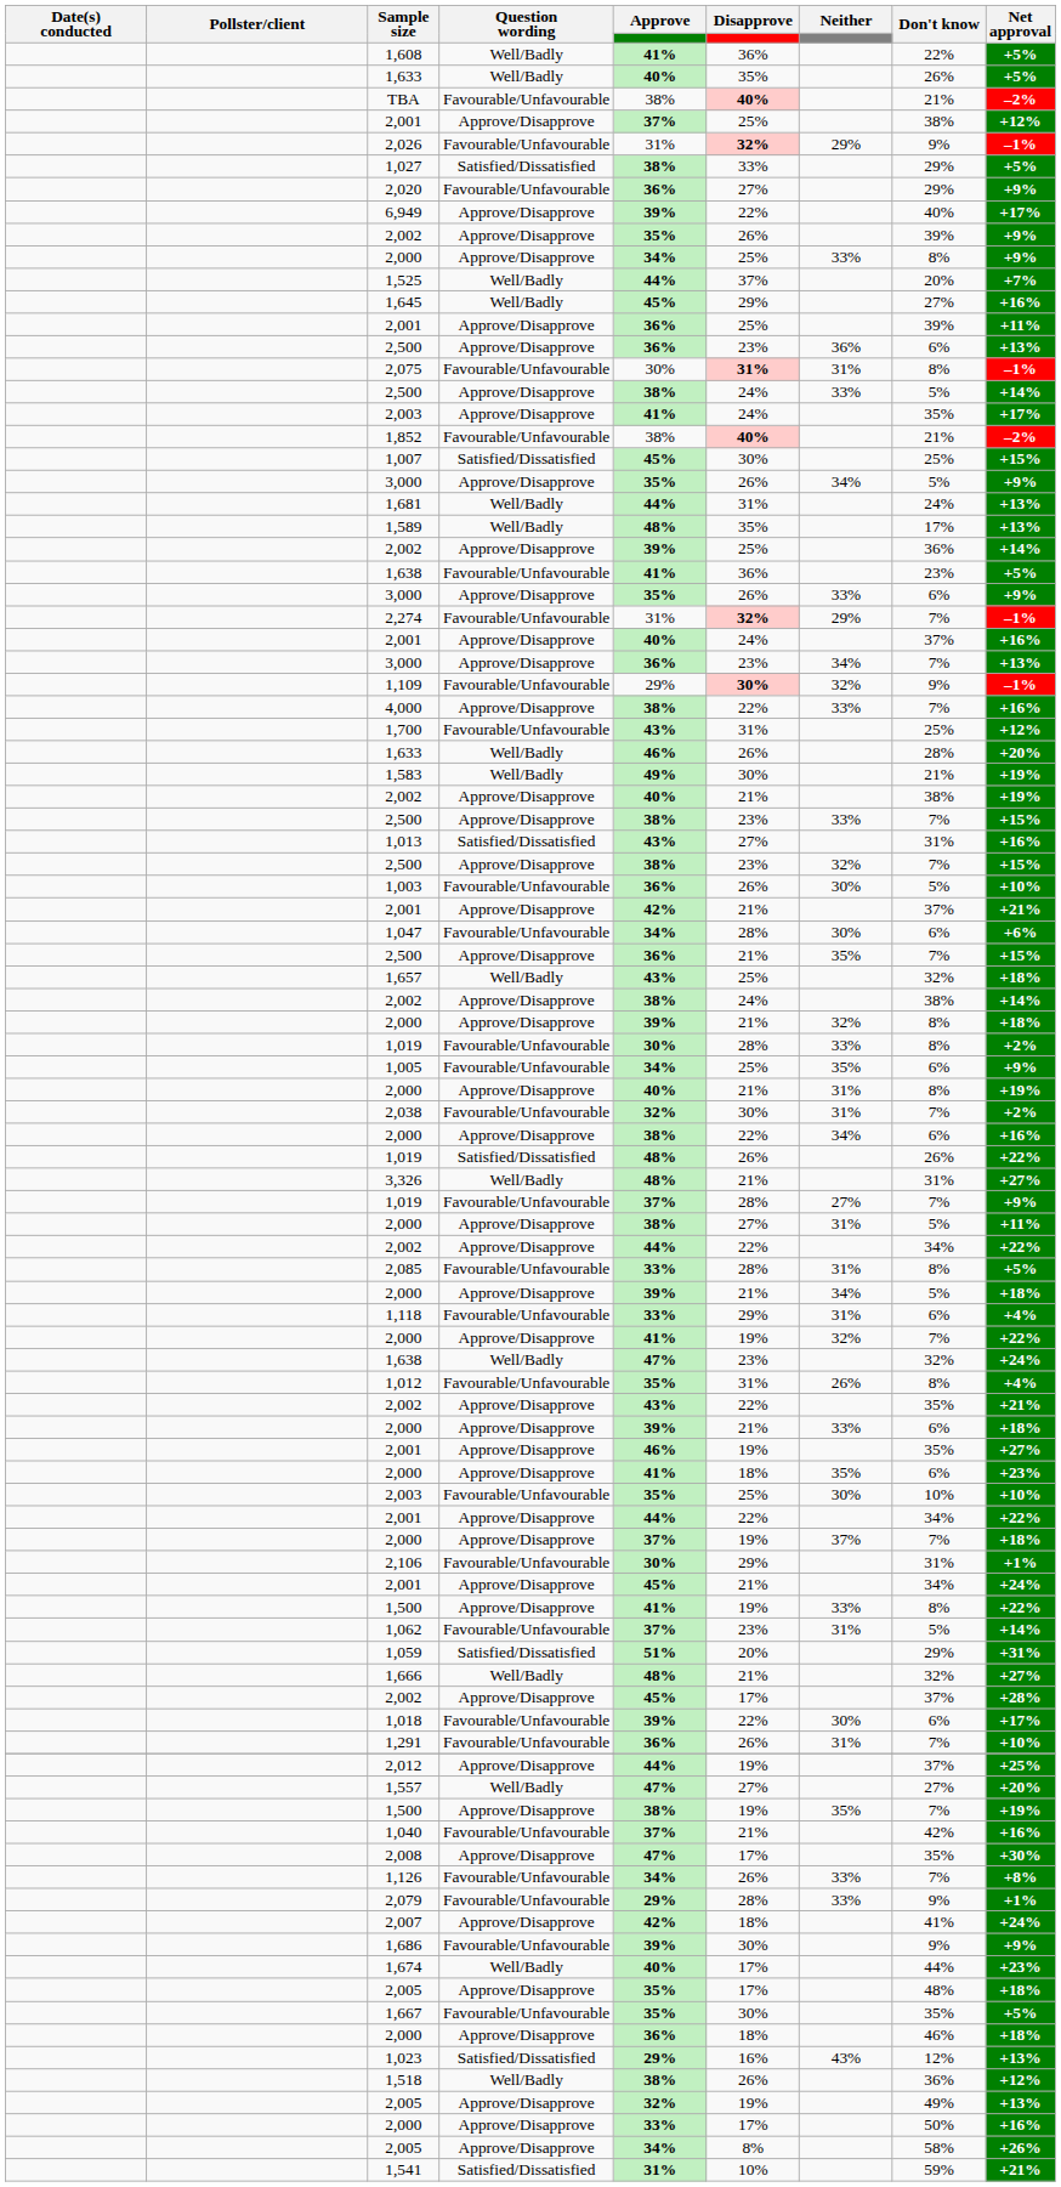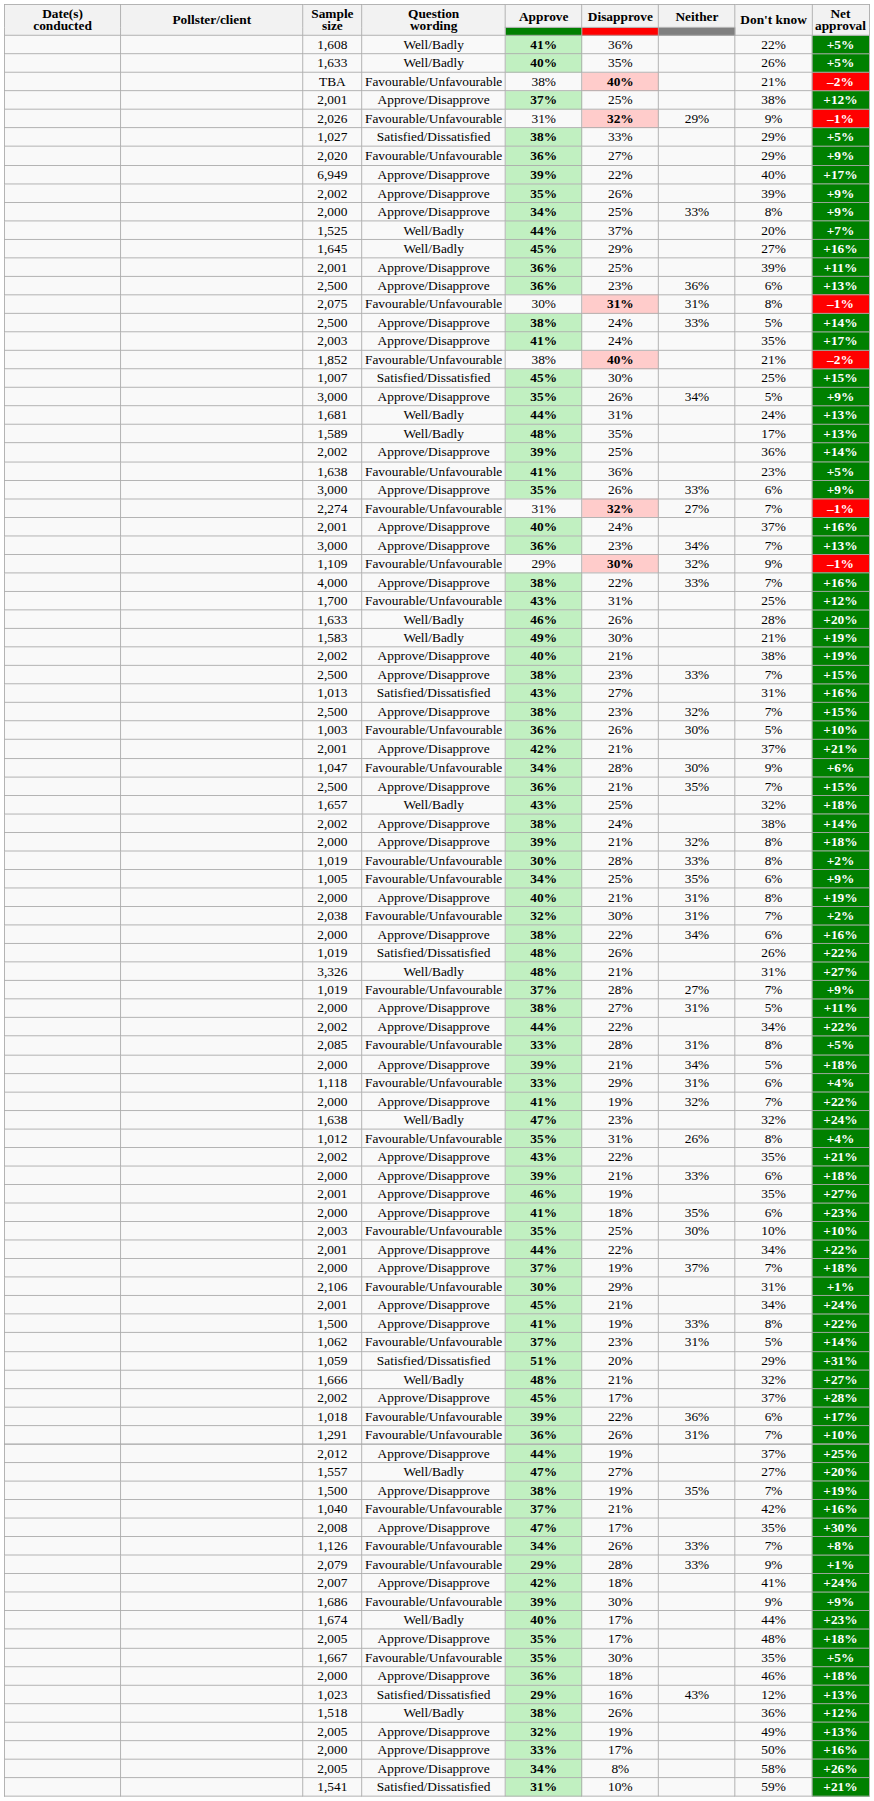2,274 | Neither: 29% -> 27%
1,047 | Don't know: 6% -> 9%
1,018 | Neither: 30% -> 36%
